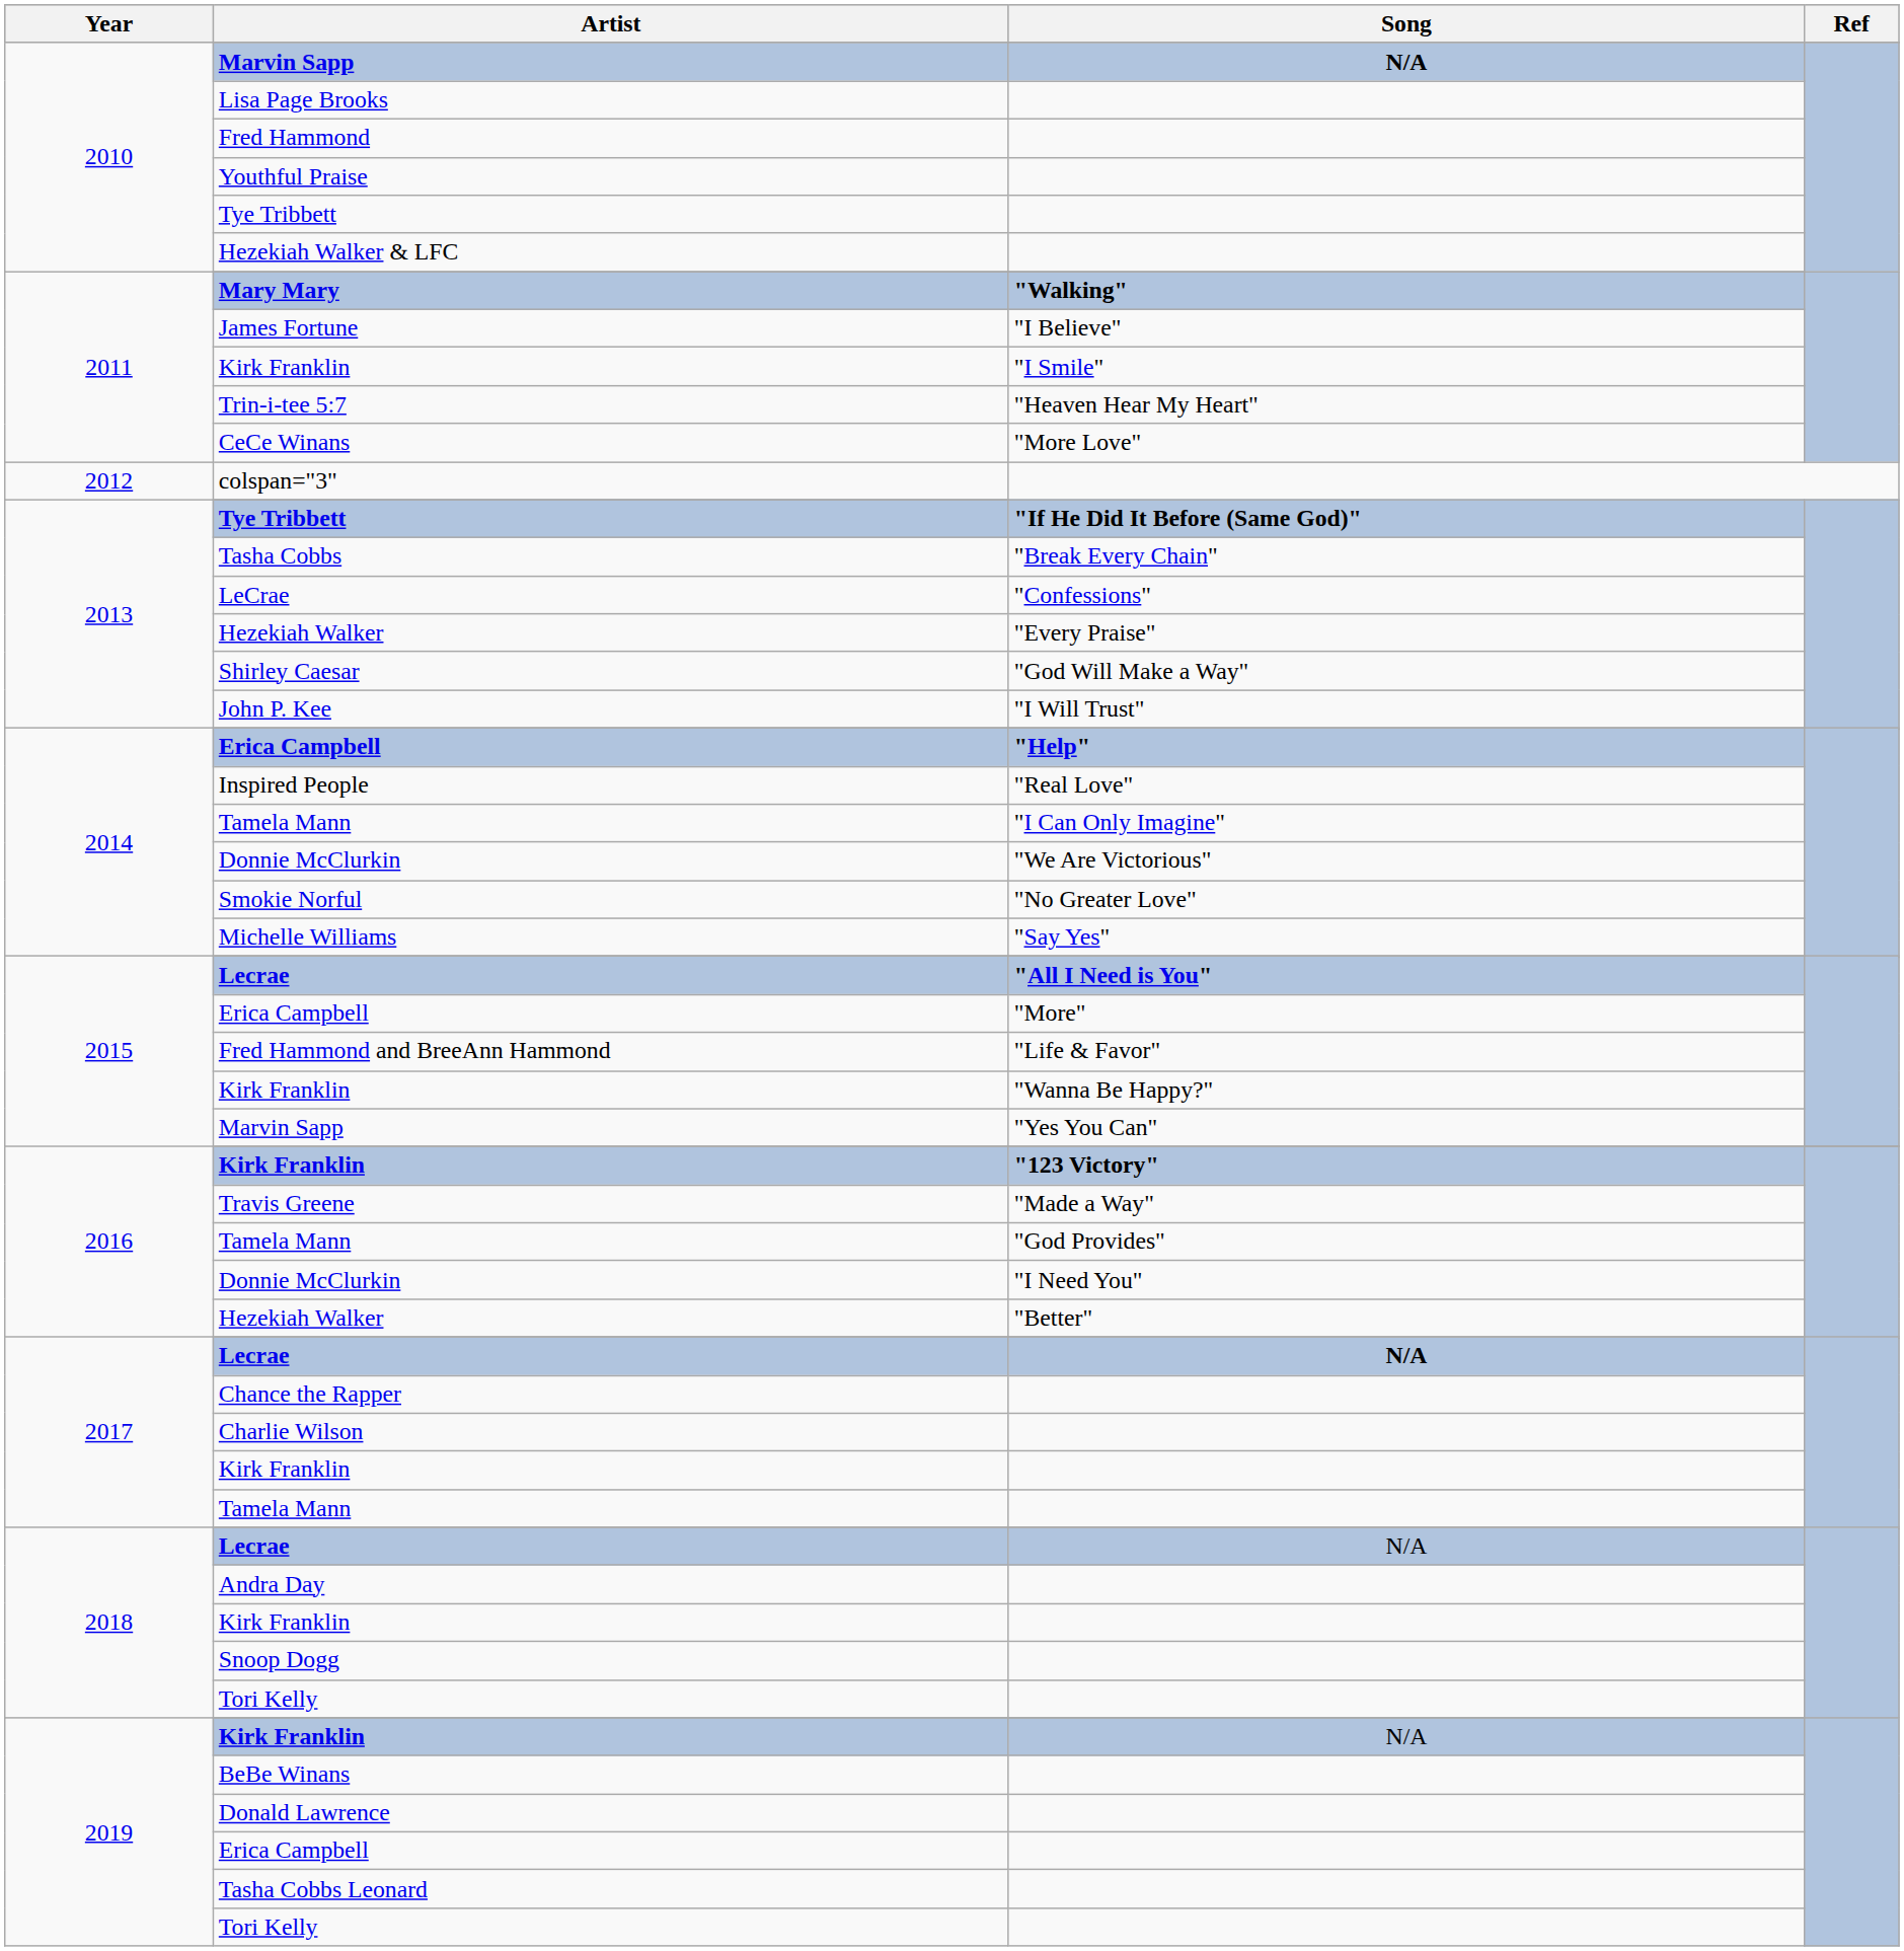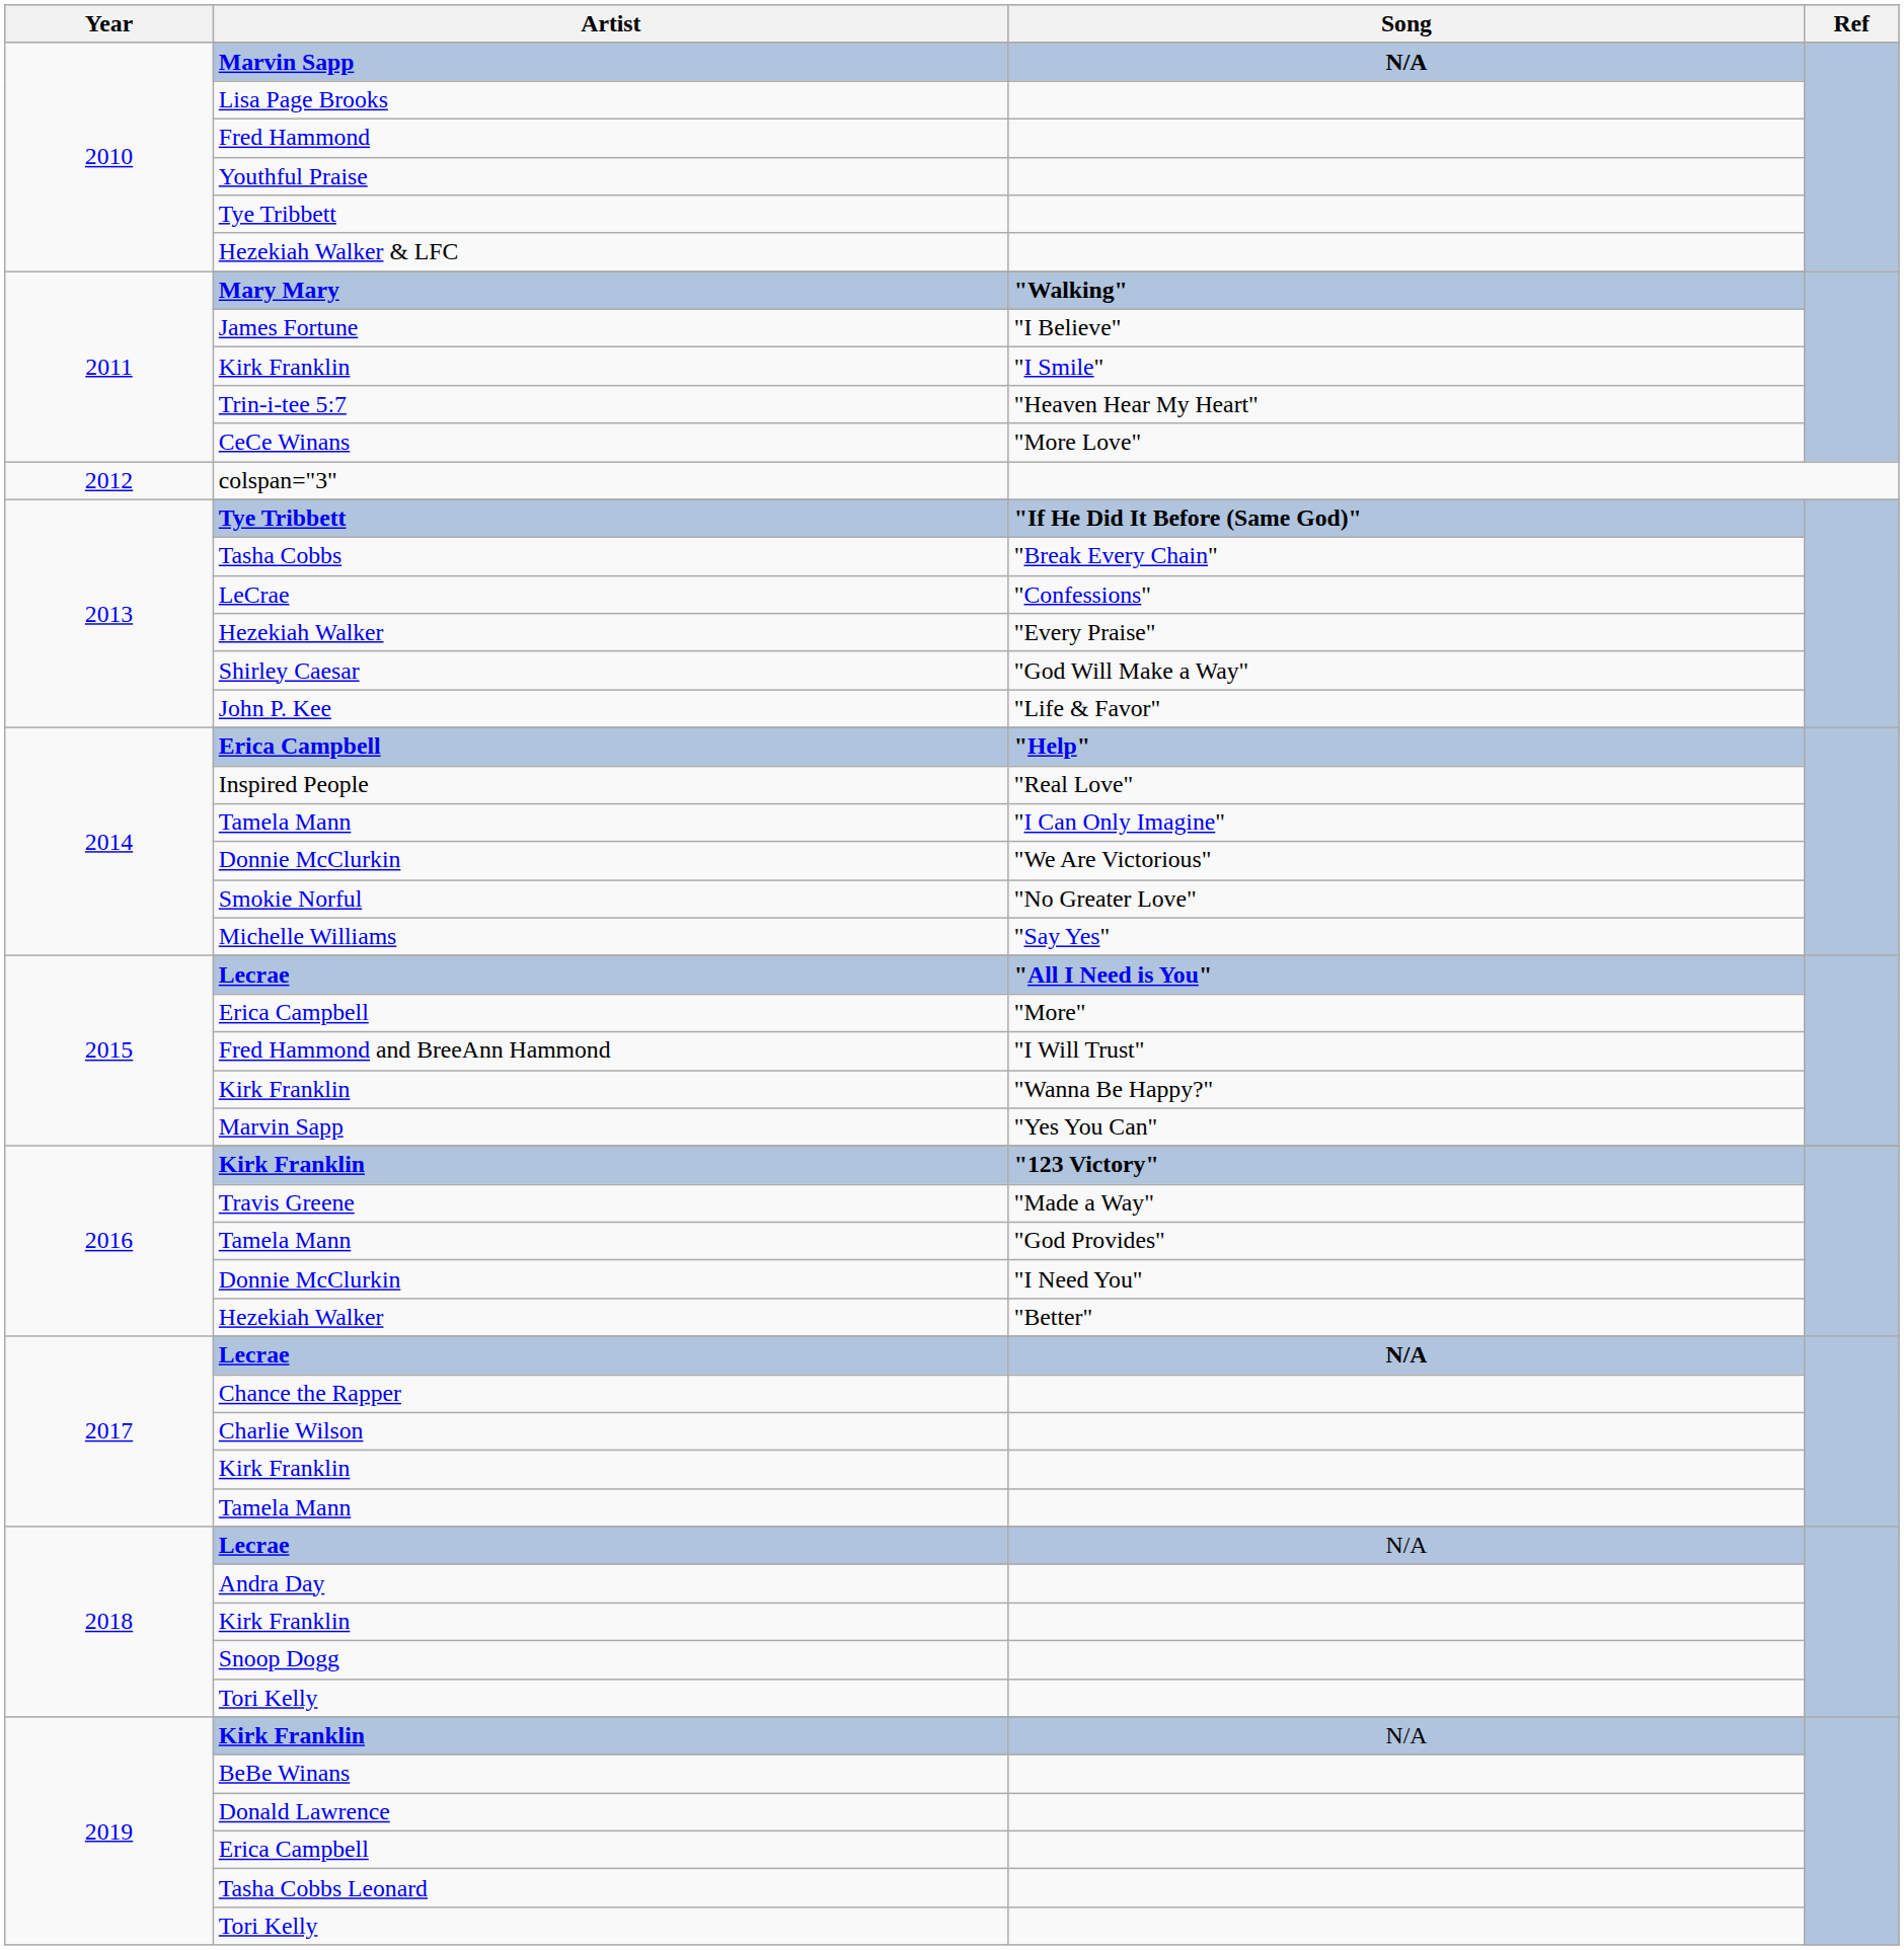John P. Kee | Song: "I Will Trust" -> "Life & Favor"
Fred Hammond and BreeAnn Hammond | Song: "Life & Favor" -> "I Will Trust"
